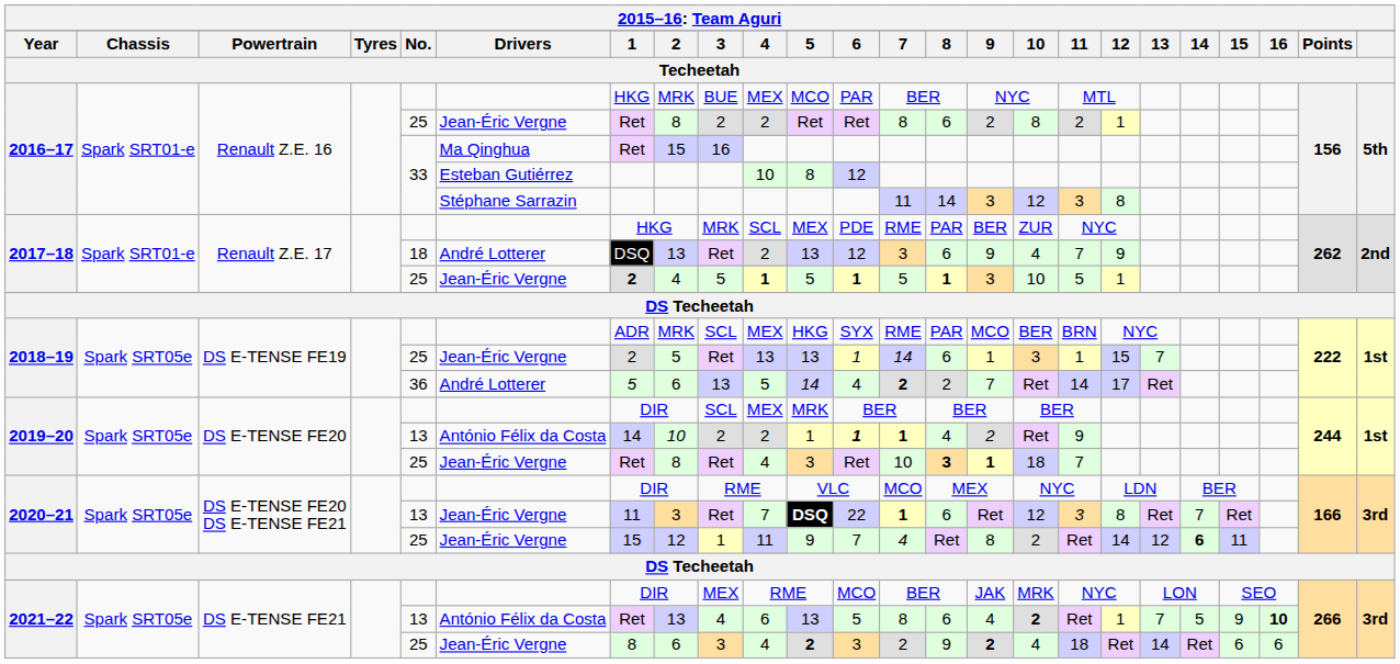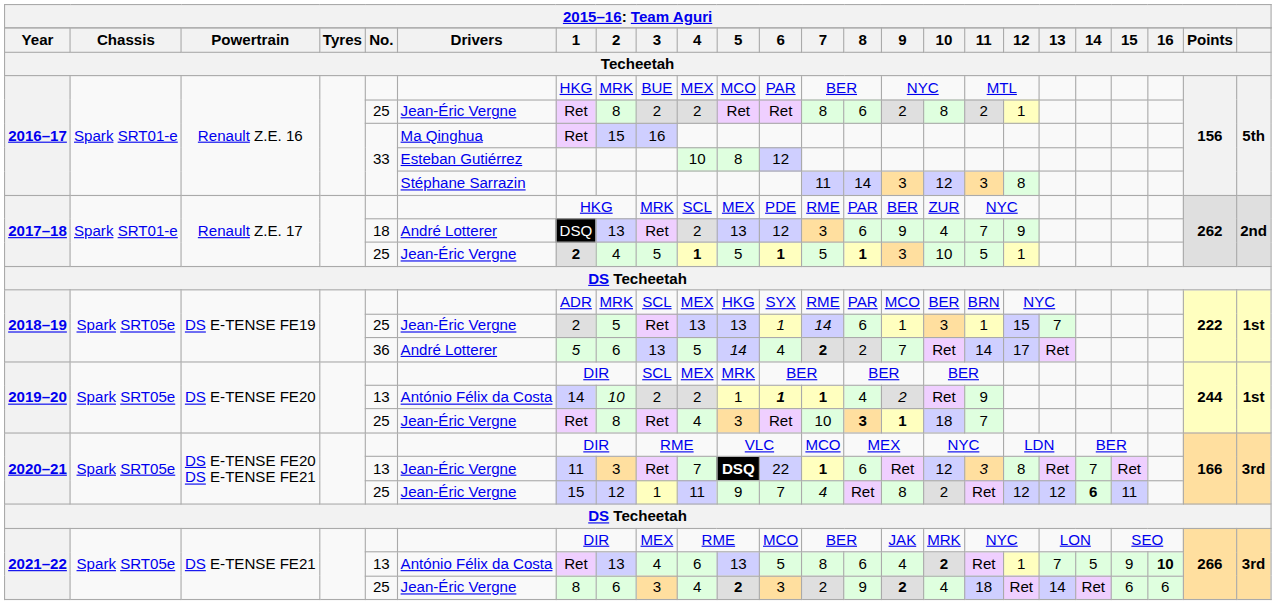row 21 | 12: 14 -> 12
